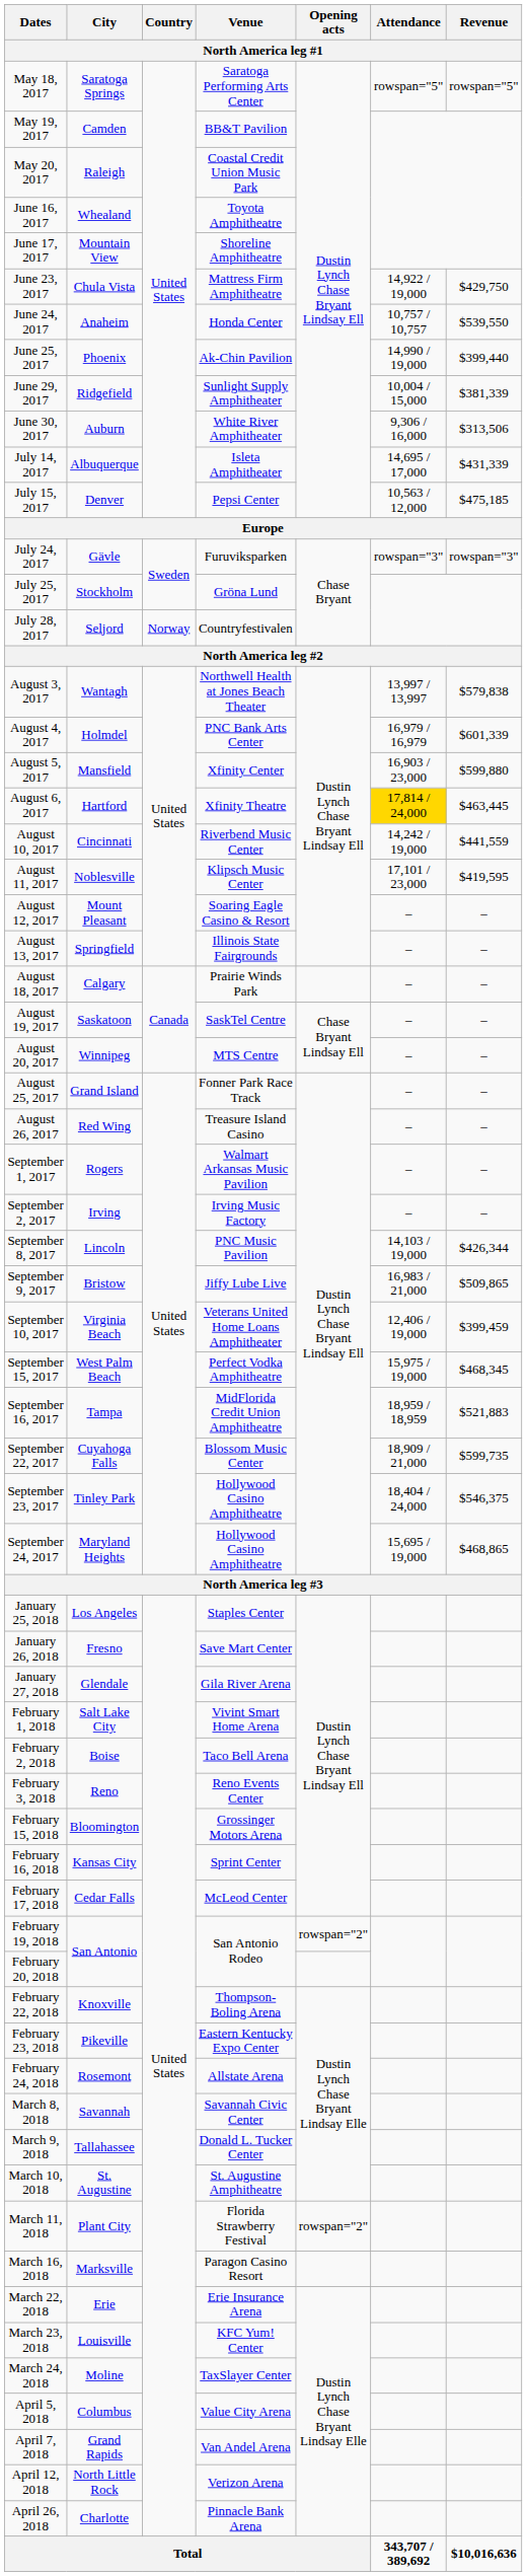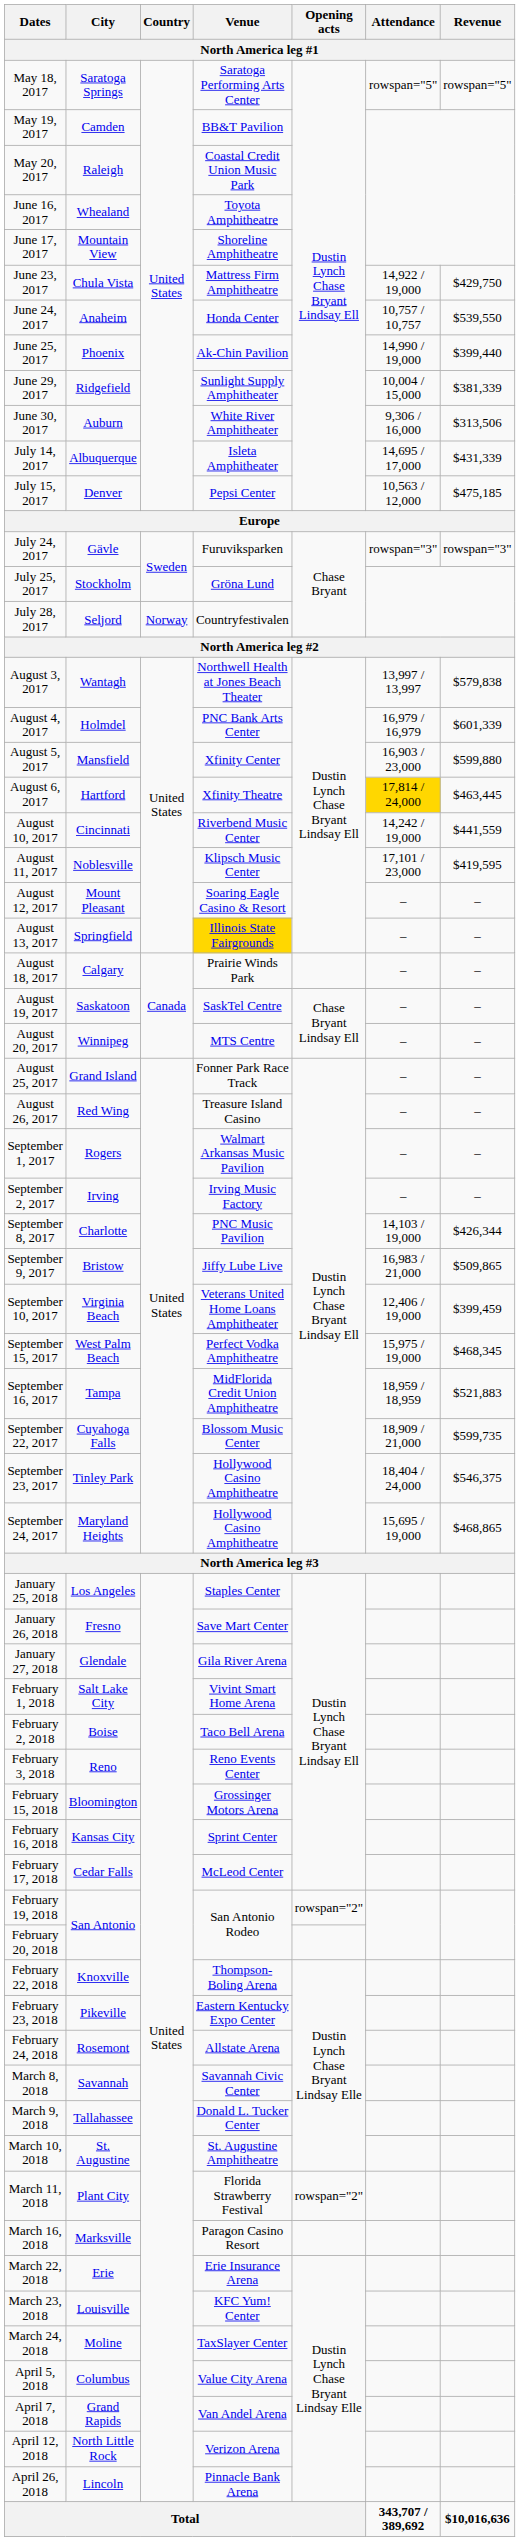August 13, 2017 | Venue: no background -> gold background
September 8, 2017 | City: Lincoln -> Charlotte
April 26, 2018 | City: Charlotte -> Lincoln
